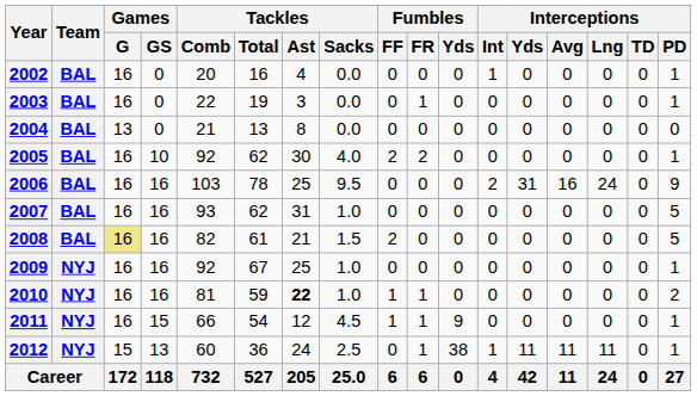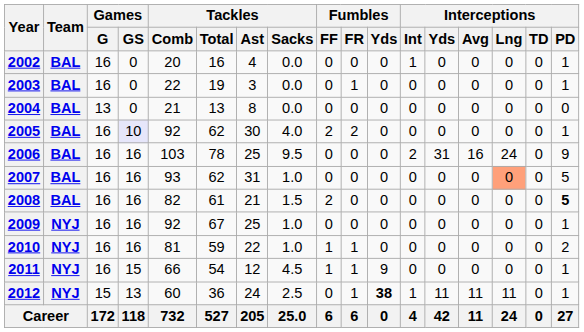2005 | Games / GS: no background -> lavender background
2007 | Interceptions / Lng: no background -> lightsalmon background
2008 | Games / G: khaki background -> no background
2008 | Interceptions / PD: normal -> bold
2010 | Tackles / Ast: bold -> normal
2012 | Fumbles / Yds: normal -> bold
